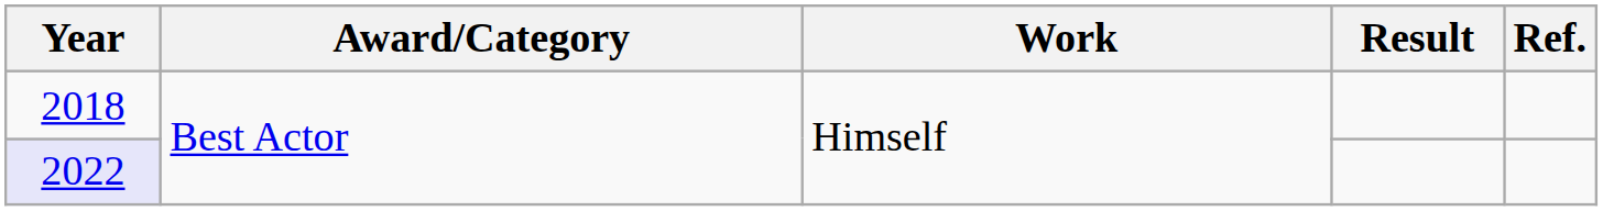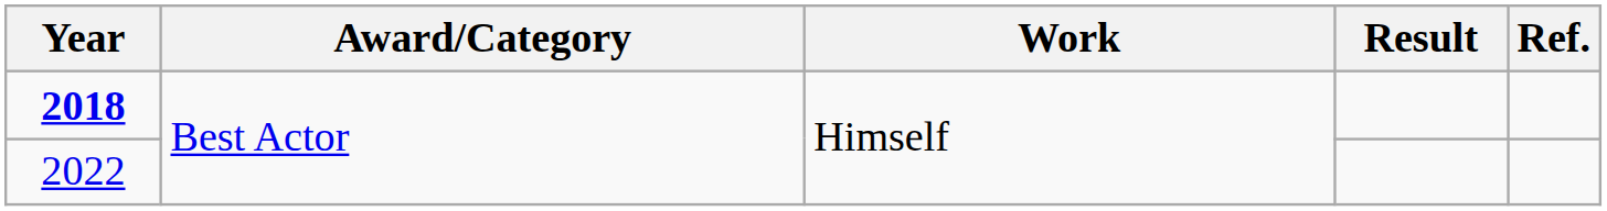2018 | Year: normal -> bold
2022 | Year: lavender background -> no background
